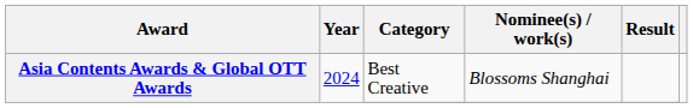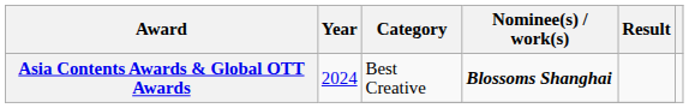Asia Contents Awards & Global OTT Awards / Best Creative | Nominee(s) / work(s): normal -> bold
